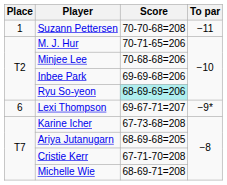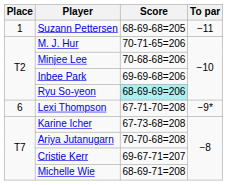Suzann Pettersen | Score: 70-70-68=208 -> 68-69-68=205
Lexi Thompson | Score: 69-67-71=207 -> 67-71-70=208
Ariya Jutanugarn | Score: 68-69-68=205 -> 70-70-68=208
Cristie Kerr | Score: 67-71-70=208 -> 69-67-71=207
